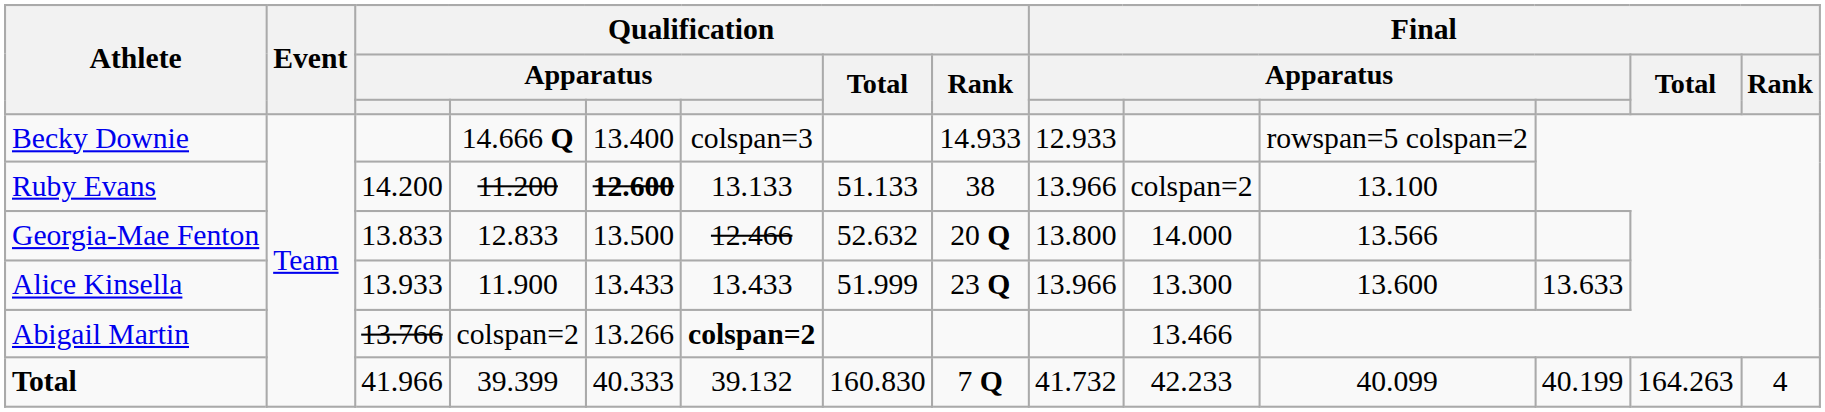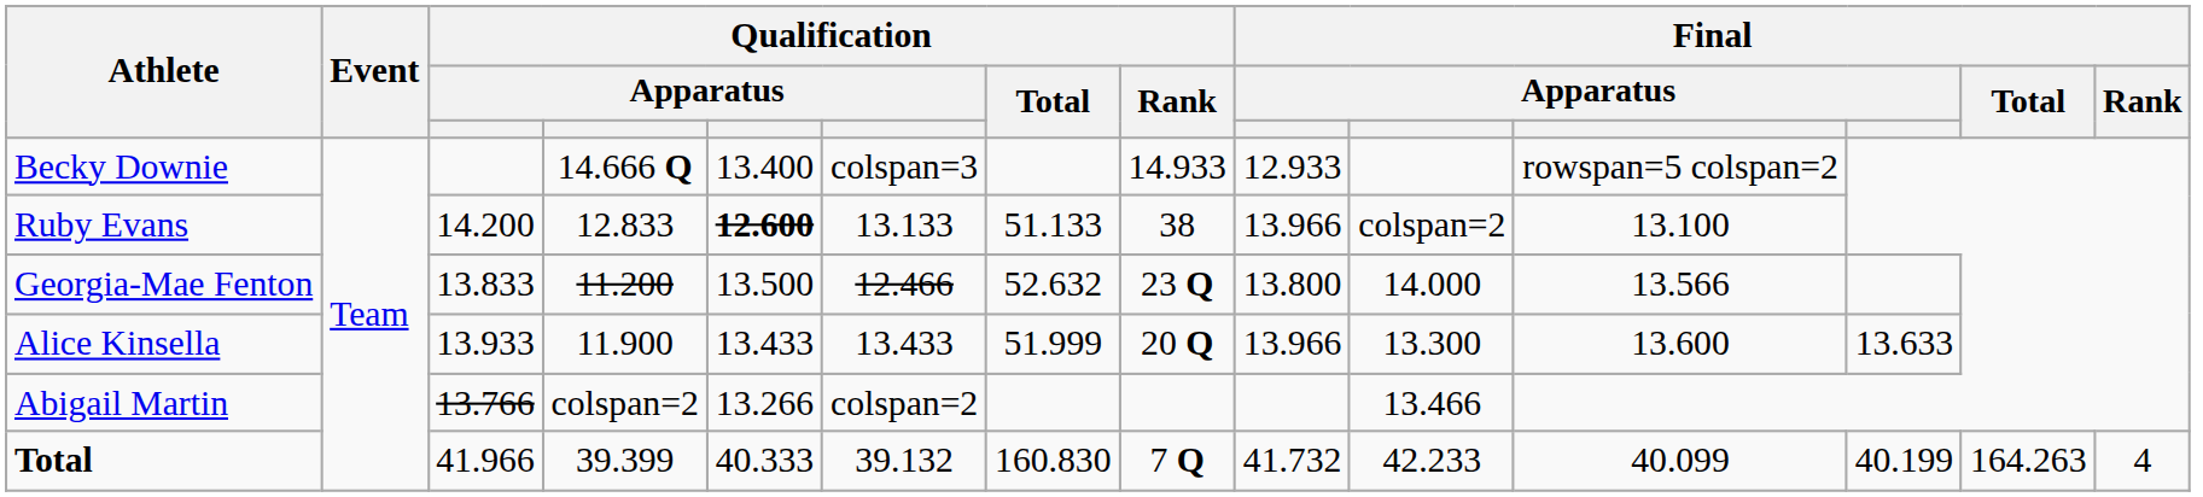Ruby Evans | column 4: 11.200 -> 12.833
Georgia-Mae Fenton | column 4: 12.833 -> 11.200
Georgia-Mae Fenton | Qualification / Rank: 20 Q -> 23 Q
Alice Kinsella | Qualification / Rank: 23 Q -> 20 Q
Abigail Martin | column 6: bold -> normal
